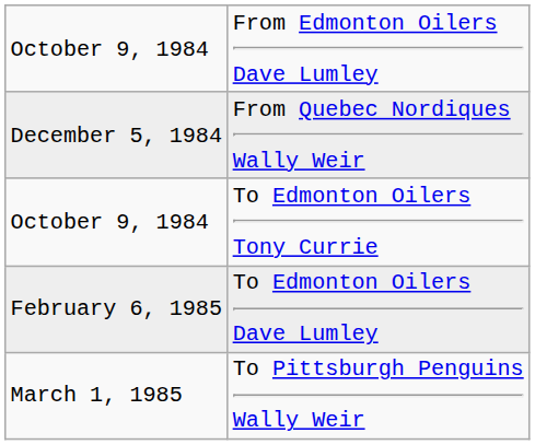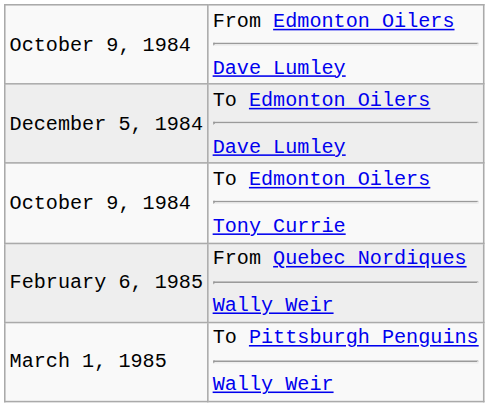row 2 | column 2: From Quebec Nordiques Wally Weir -> To Edmonton Oilers Dave Lumley
row 4 | column 2: To Edmonton Oilers Dave Lumley -> From Quebec Nordiques Wally Weir
